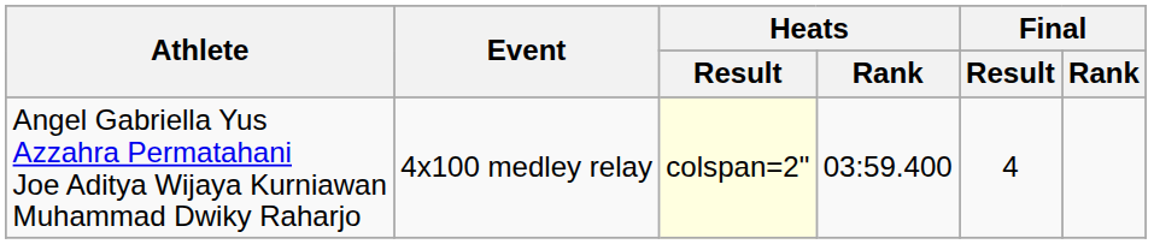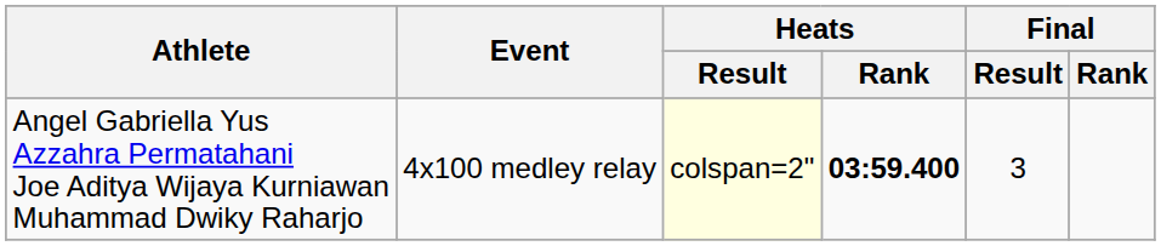row 3 | Heats / Rank: normal -> bold
row 3 | Final / Result: 4 -> 3
